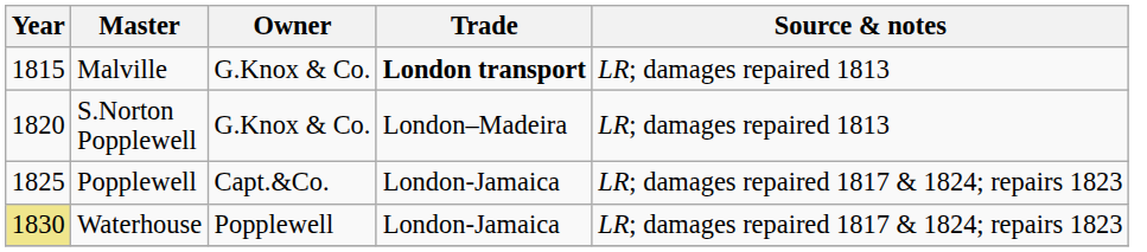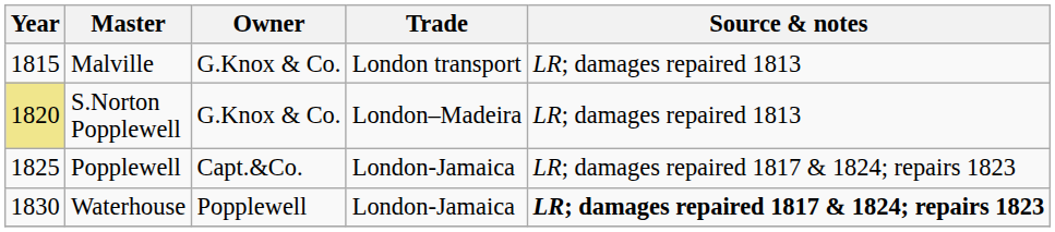Malville | Trade: bold -> normal
S.Norton Popplewell | Year: no background -> khaki background
Waterhouse | Year: khaki background -> no background
Waterhouse | Source & notes: normal -> bold
